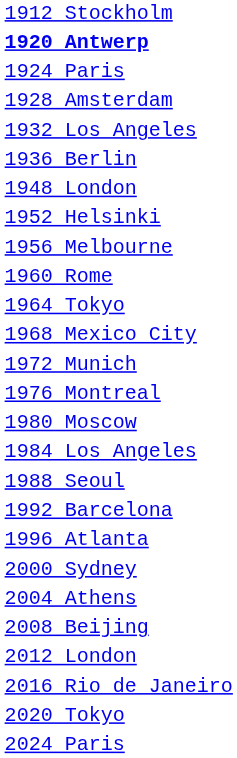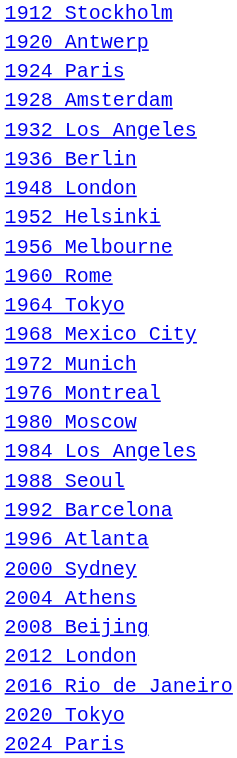1920 Antwerp | column 1: bold -> normal
